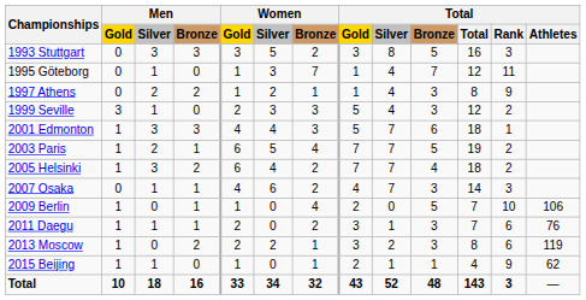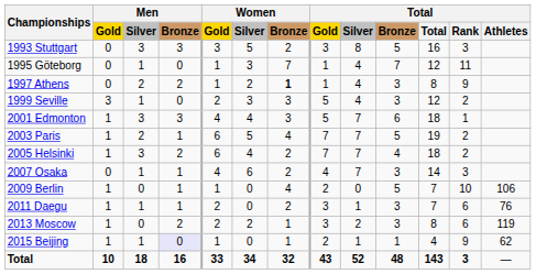1997 Athens | Women / Bronze: normal -> bold
2015 Beijing | Men / Bronze: no background -> lavender background
